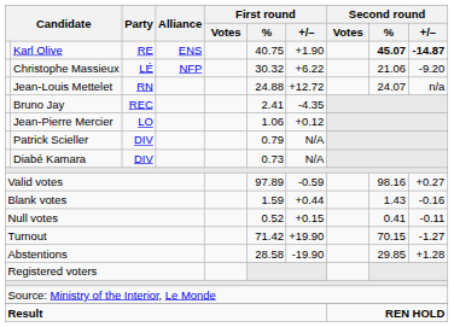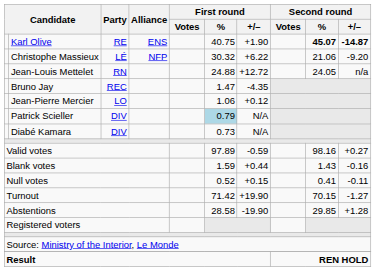Jean-Louis Mettelet | Second round / %: 24.07 -> 24.05
Bruno Jay | First round / %: 2.41 -> 1.47
Patrick Scieller | First round / %: no background -> lightblue background
